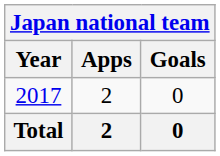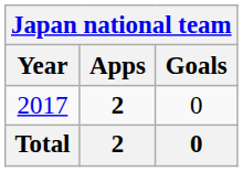2017 | Apps: normal -> bold
